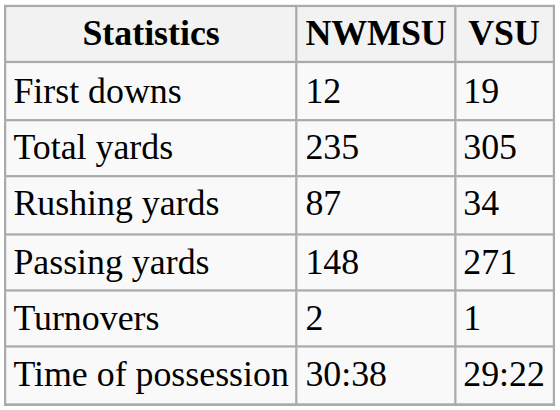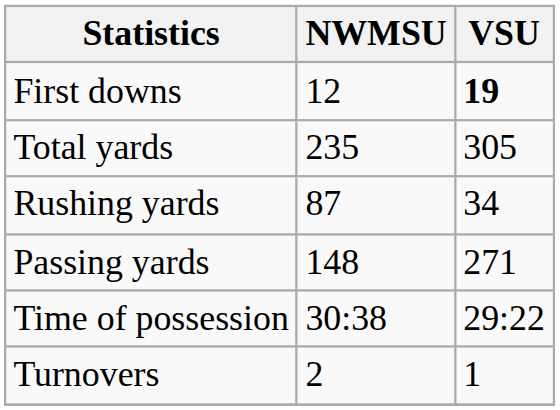First downs | VSU: normal -> bold
rows swapped: Turnovers <-> Time of possession
